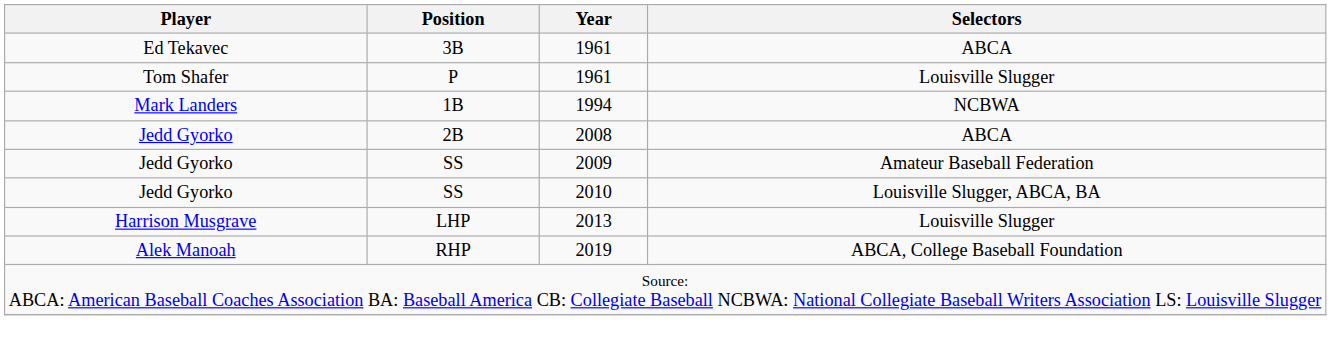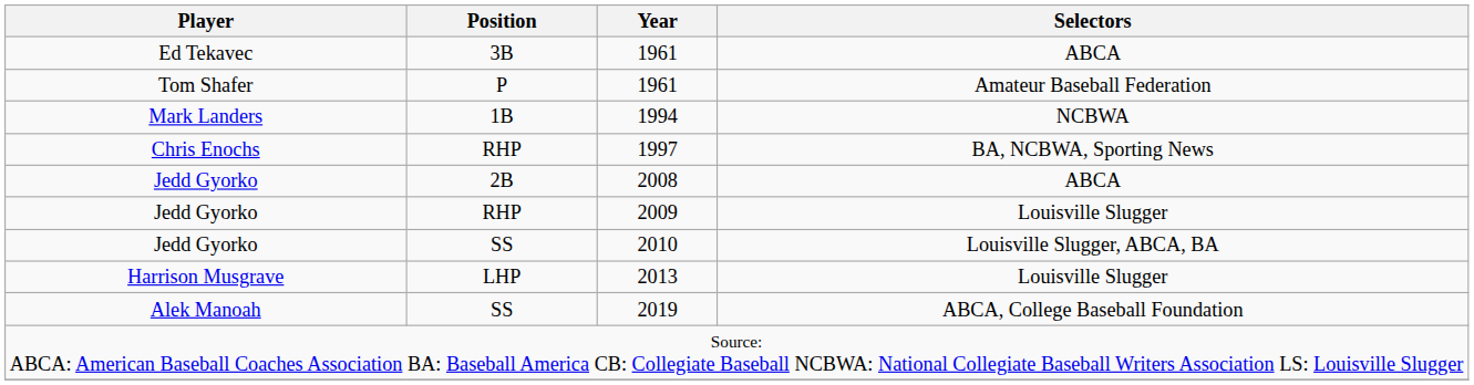Tom Shafer / 1961 | Selectors: Louisville Slugger -> Amateur Baseball Federation
+ row: Chris Enochs | RHP | 1997 | BA, NCBWA, Sporting News
2009 | Position: SS -> RHP
2009 | Selectors: Amateur Baseball Federation -> Louisville Slugger
2019 | Position: RHP -> SS
